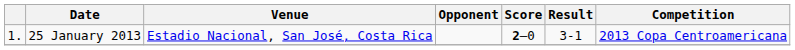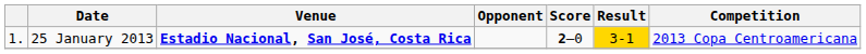25 January 2013 | Venue: normal -> bold
25 January 2013 | Result: no background -> gold background
